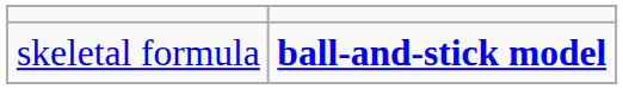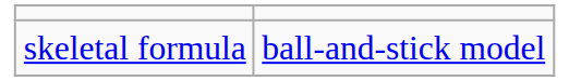skeletal formula | column 2: bold -> normal
